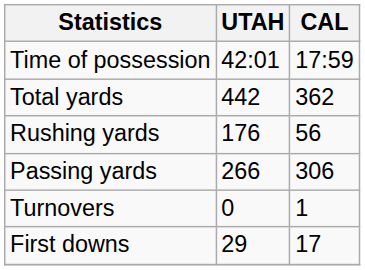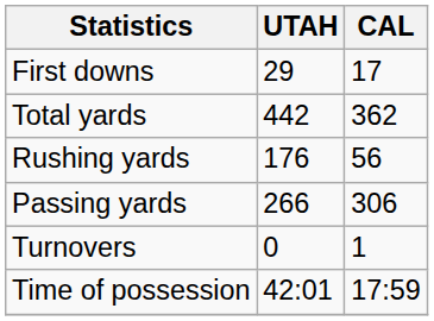rows swapped: First downs <-> Time of possession
